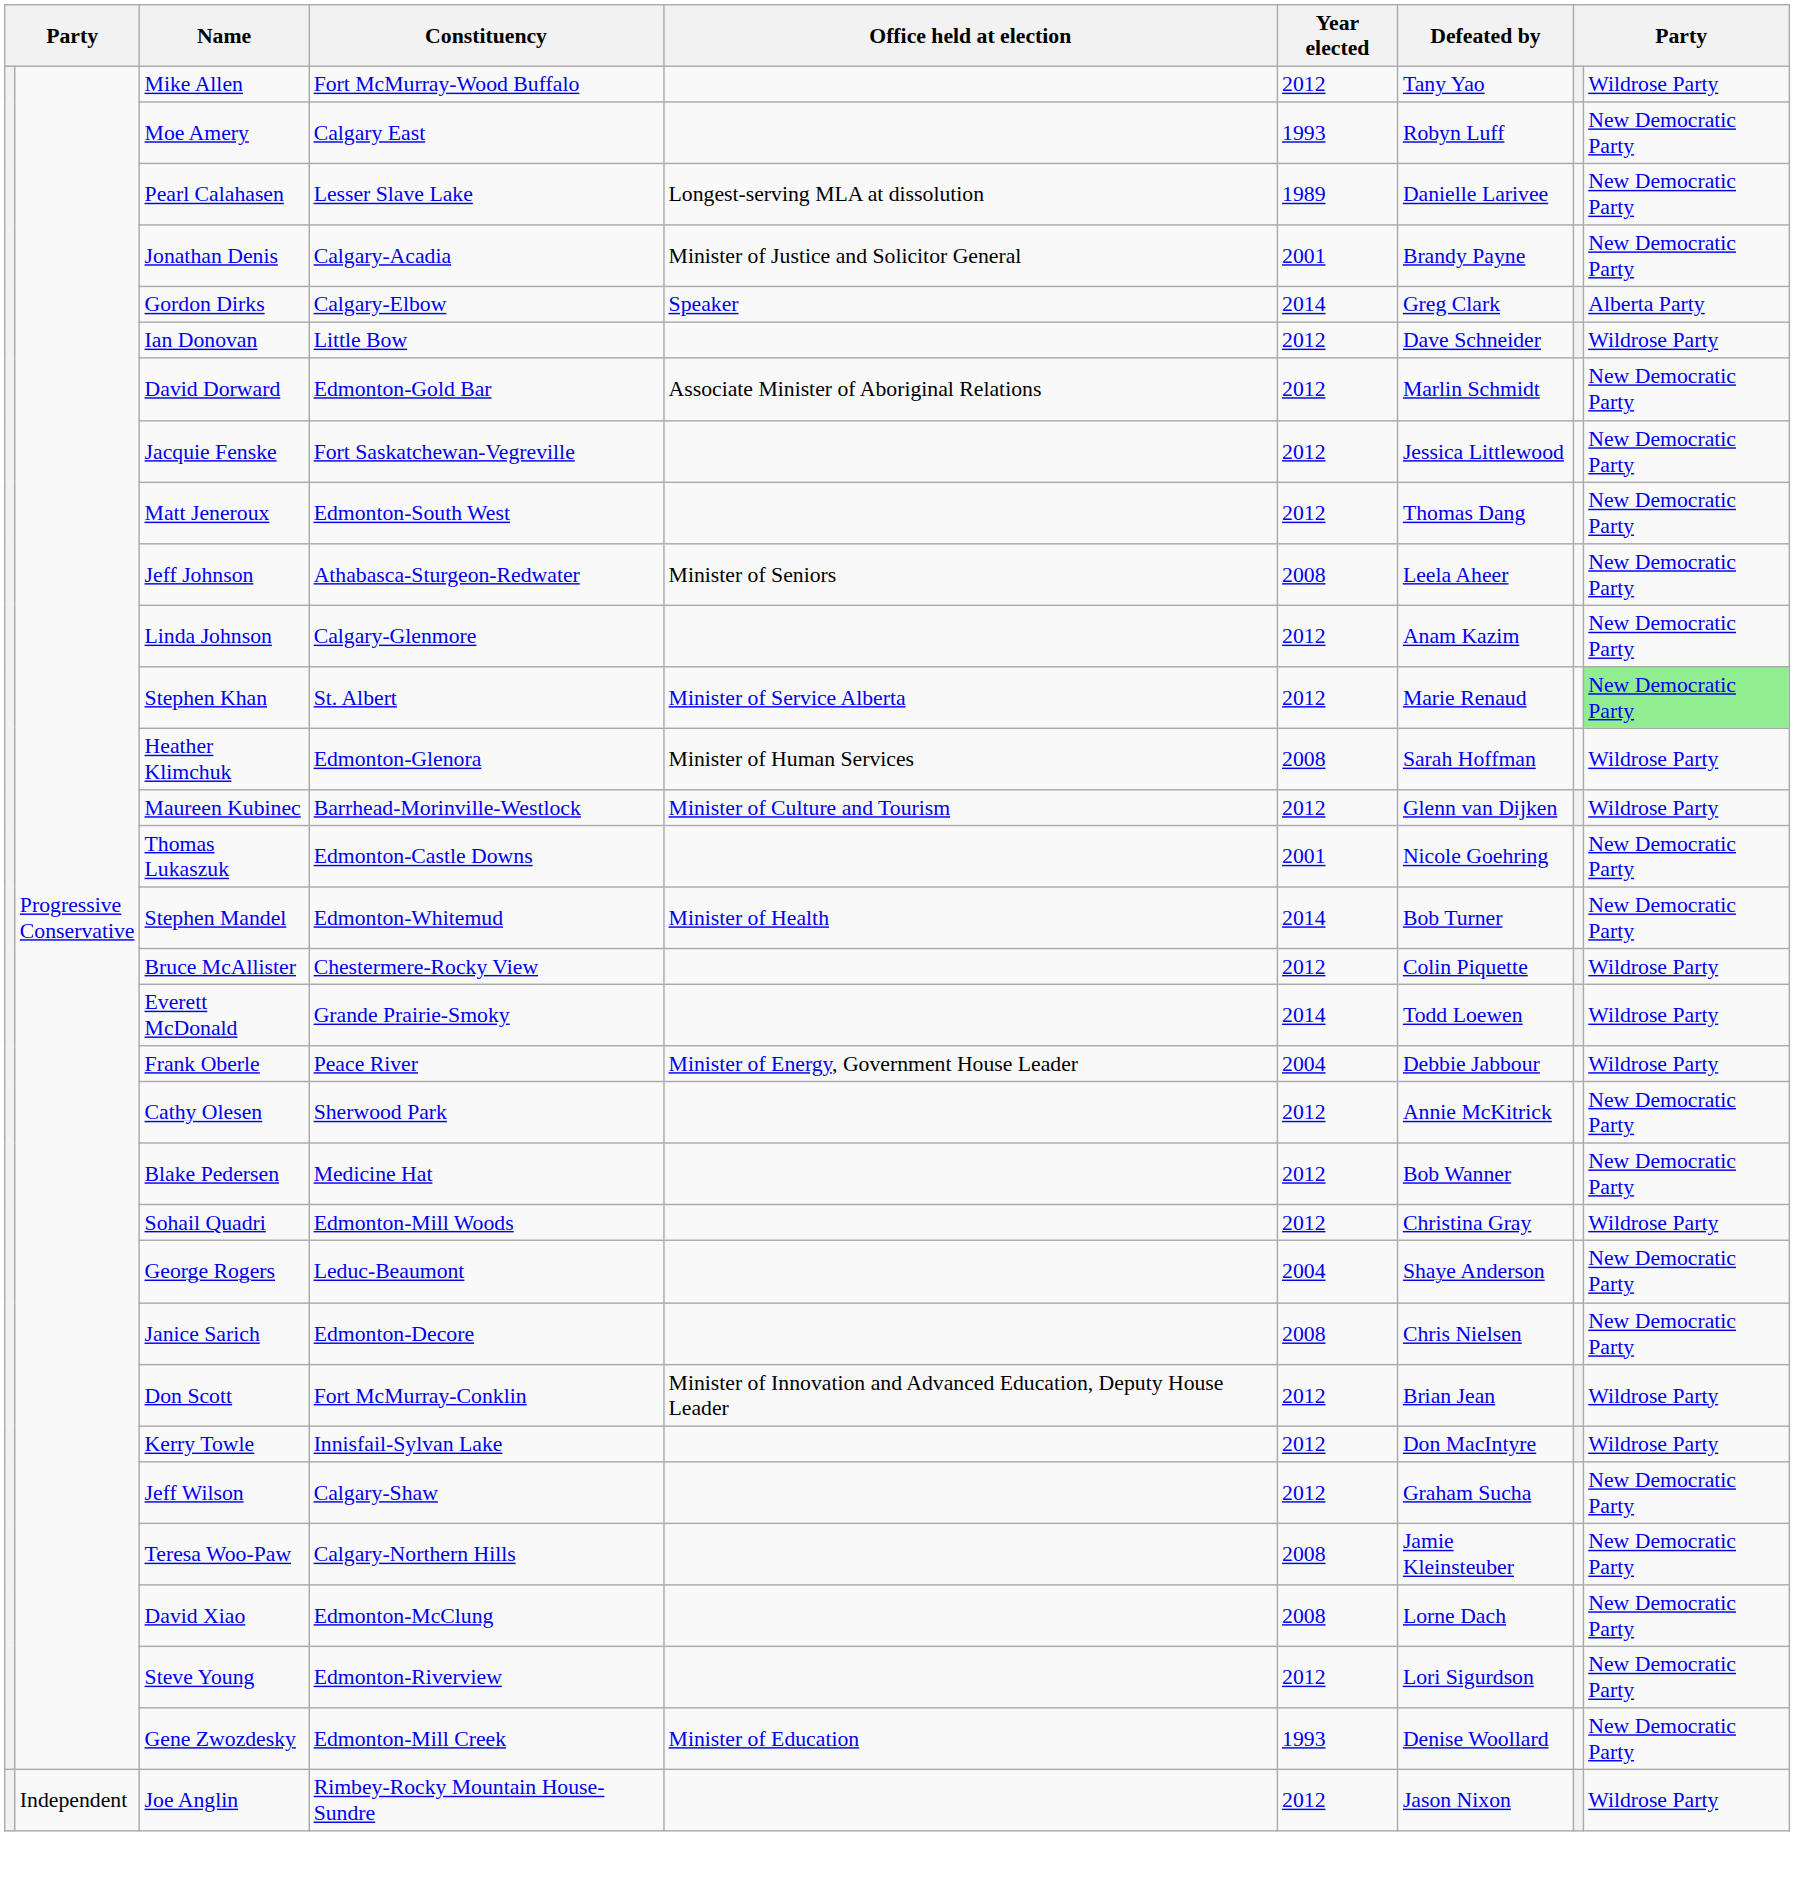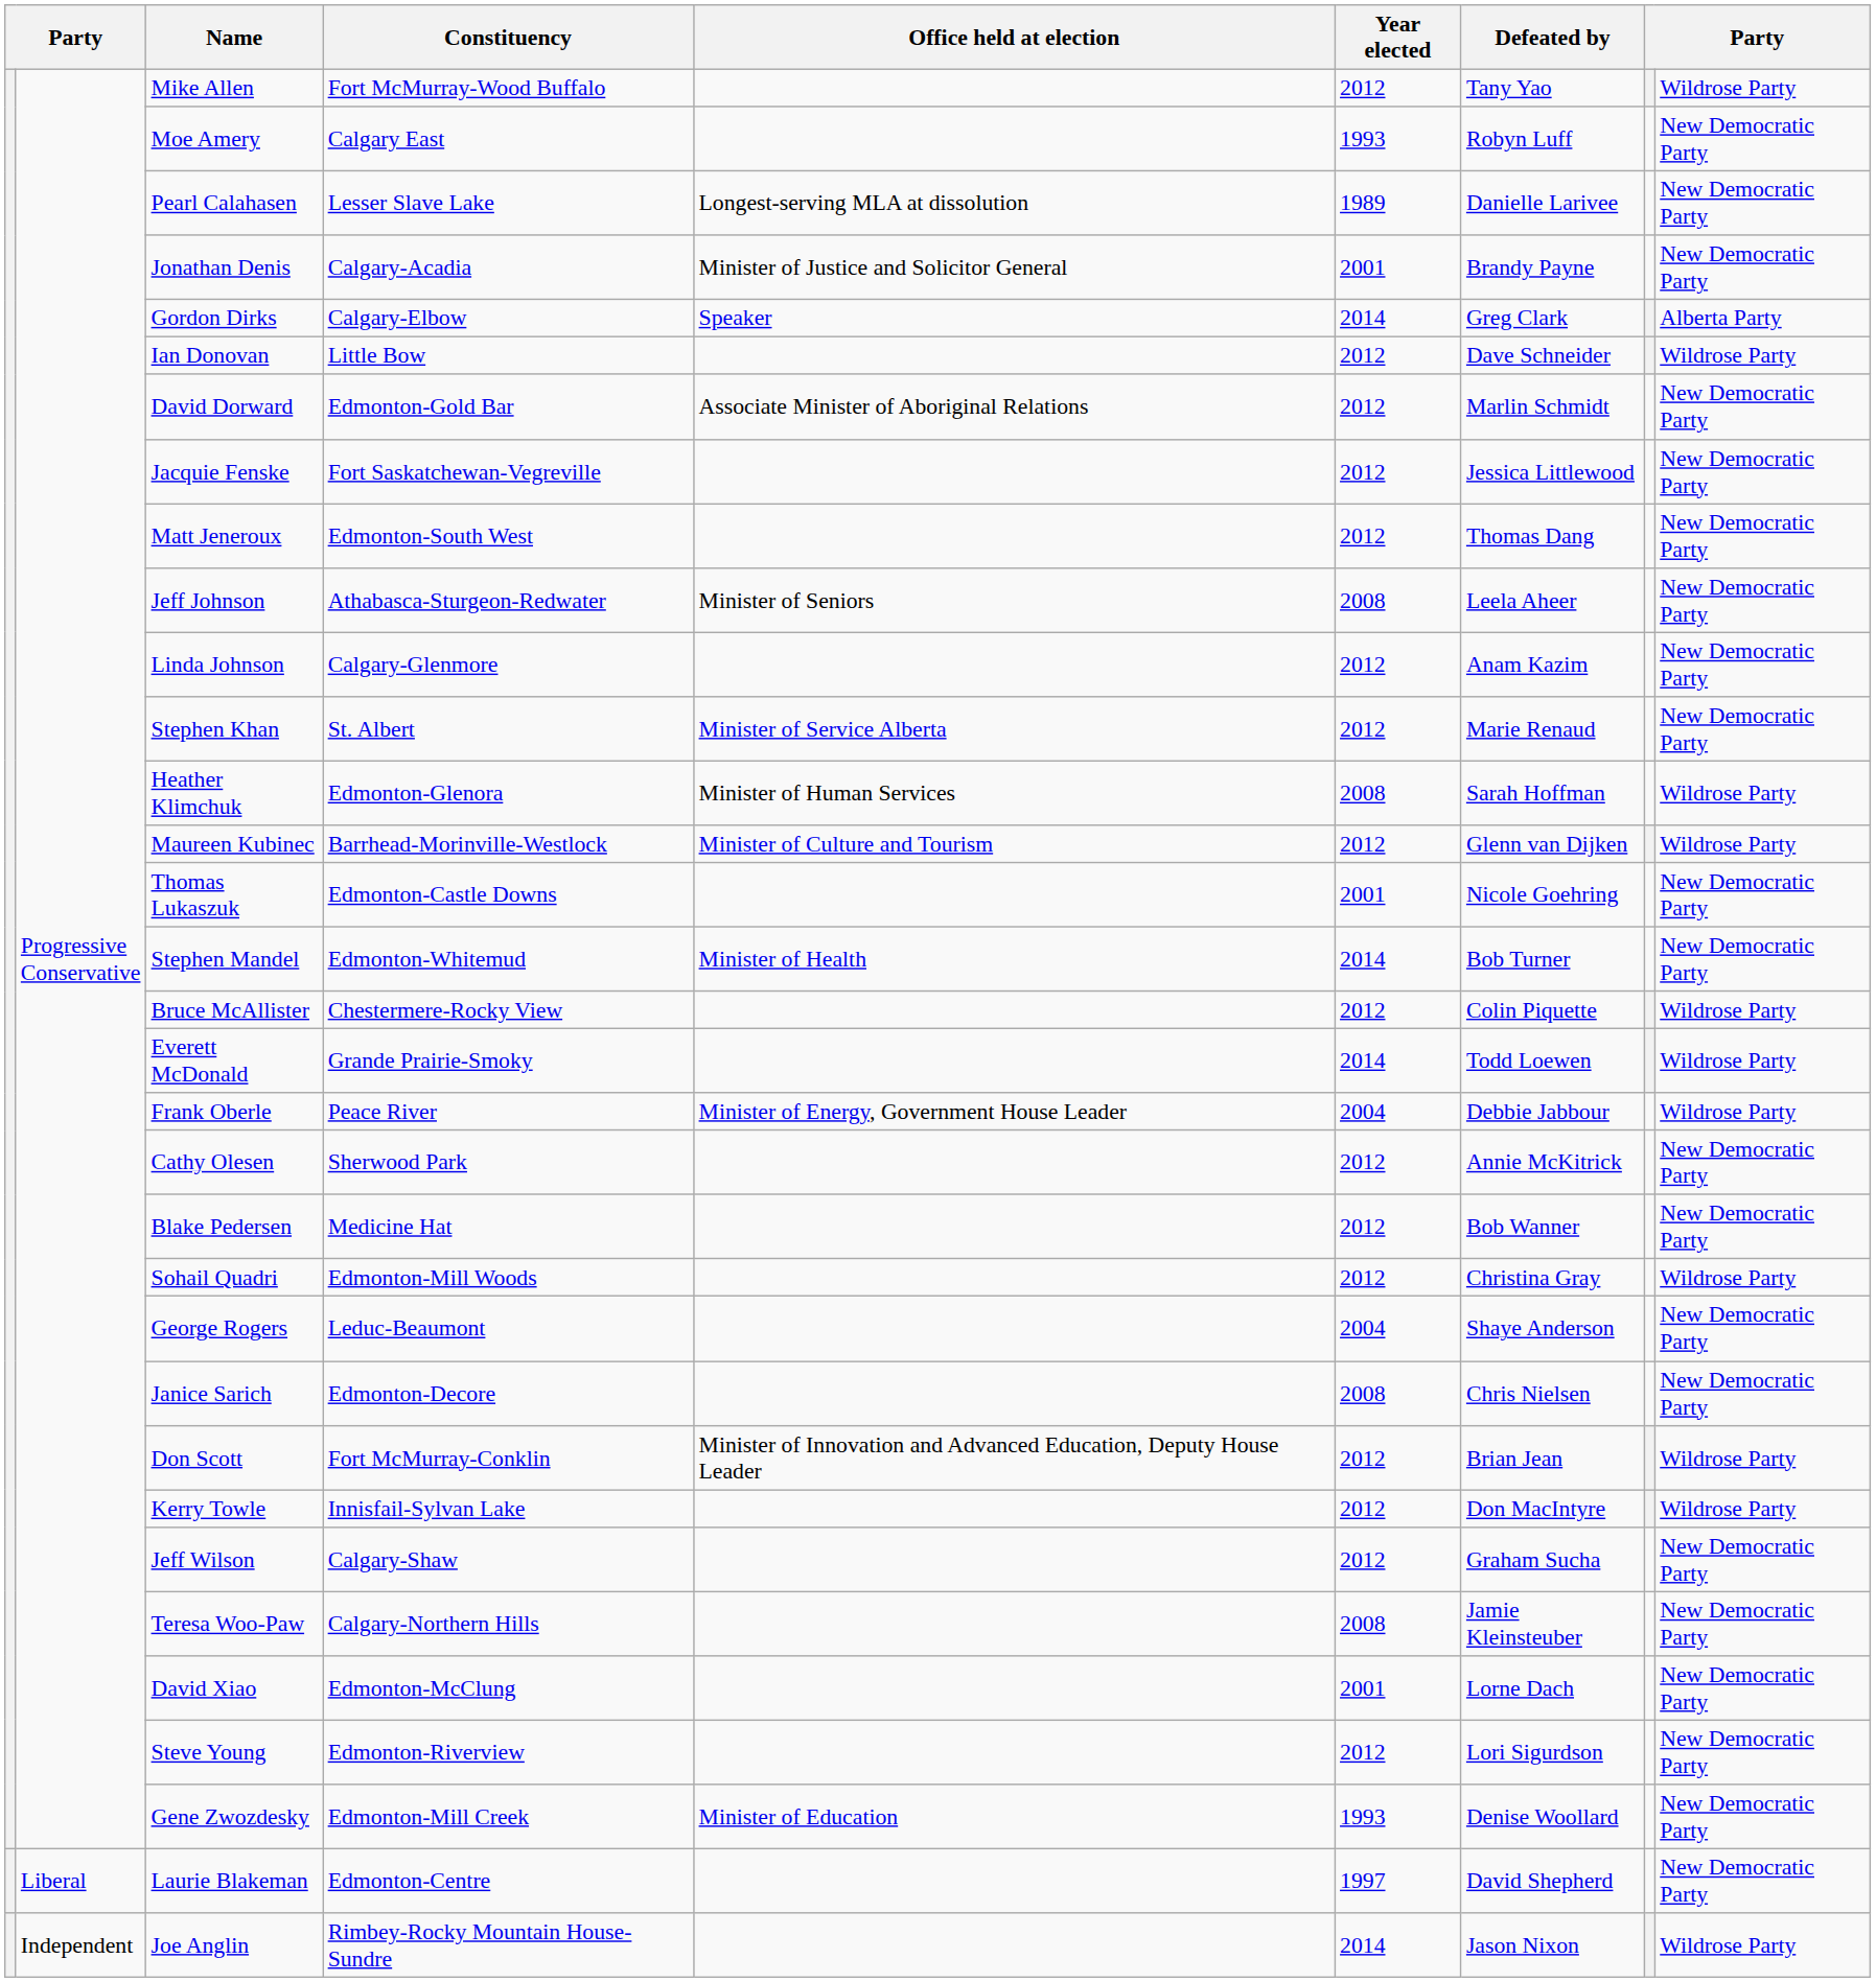Stephen Khan | column 9: lightgreen background -> no background
David Xiao | Year elected: 2008 -> 2001
+ row: Liberal | Laurie Blakeman | Edmonton-Centre | 1997 | David Shepherd | New Democratic Party
Joe Anglin | Year elected: 2012 -> 2014
